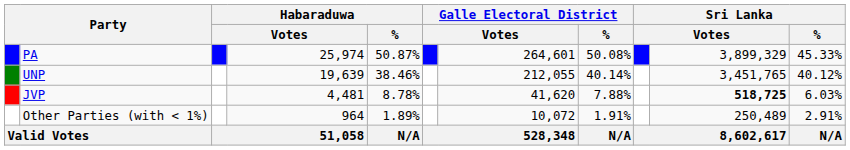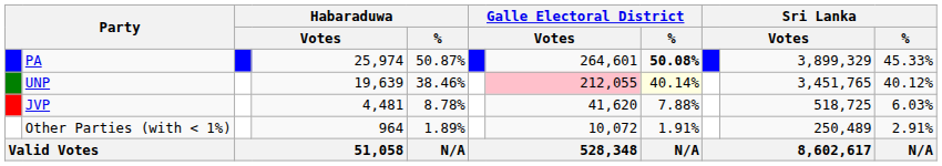PA | Galle Electoral District / %: normal -> bold
UNP | column 7: no background -> pink background
UNP | Galle Electoral District / %: no background -> lightyellow background
JVP | column 10: bold -> normal
